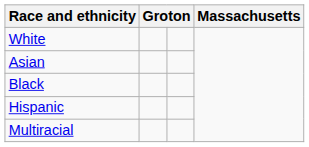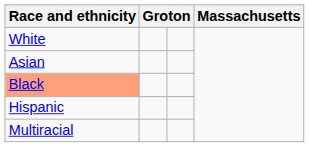Black | Race and ethnicity: no background -> lightsalmon background
